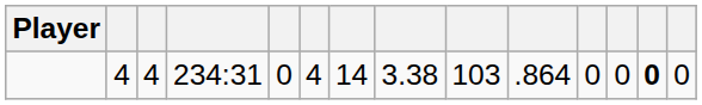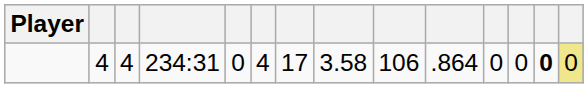row 2 | column 7: 14 -> 17
row 2 | column 8: 3.38 -> 3.58
row 2 | column 9: 103 -> 106
row 2 | column 14: no background -> khaki background
